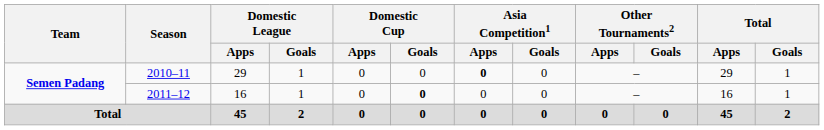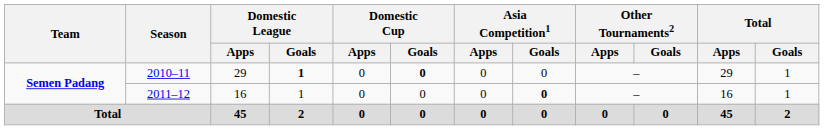2010–11 | Domestic League / Goals: normal -> bold
2010–11 | Domestic Cup / Goals: normal -> bold
2010–11 | Asia Competition1 / Apps: bold -> normal
2011–12 | Domestic Cup / Goals: bold -> normal
2011–12 | Asia Competition1 / Goals: normal -> bold
